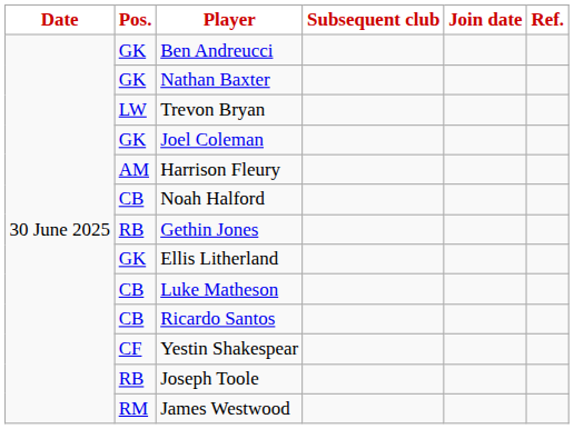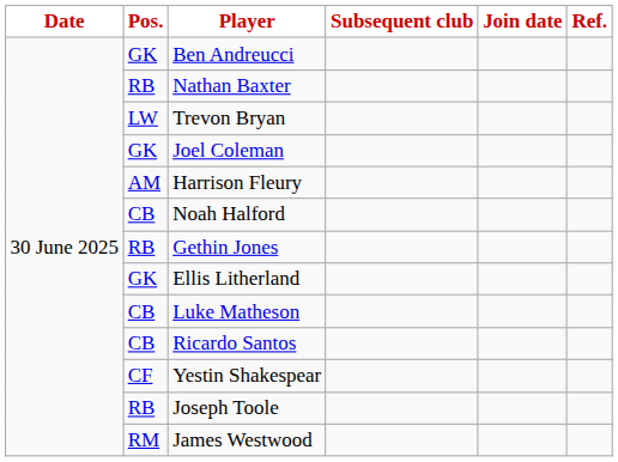Nathan Baxter | Pos.: GK -> RB
